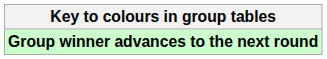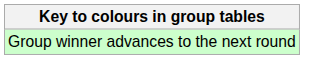row 2 | column 1: bold -> normal
